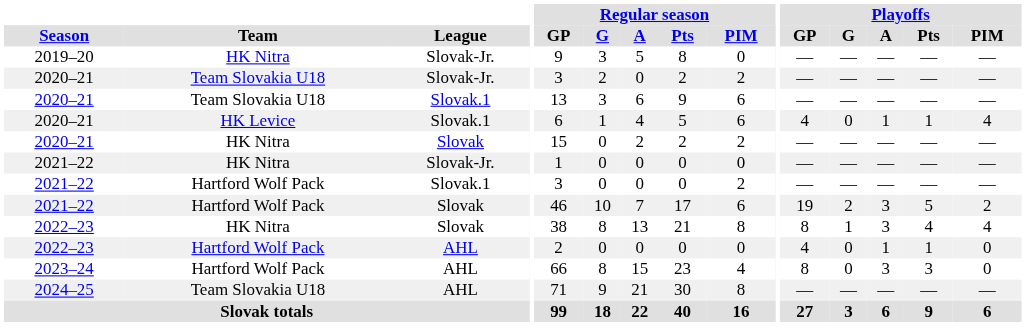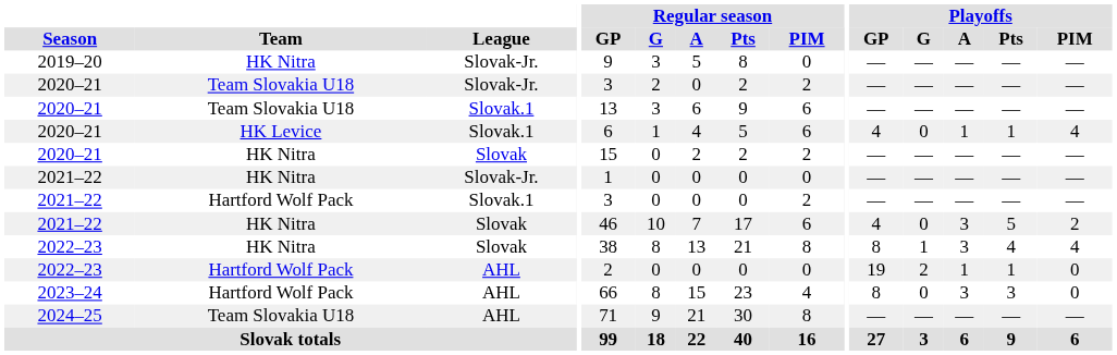2021–22 / Slovak | Team: Hartford Wolf Pack -> HK Nitra
2021–22 / Slovak | Playoffs / GP: 19 -> 4
2021–22 / Slovak | Playoffs / G: 2 -> 0
2022–23 / AHL | Playoffs / GP: 4 -> 19
2022–23 / AHL | Playoffs / G: 0 -> 2
